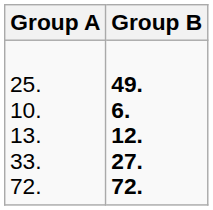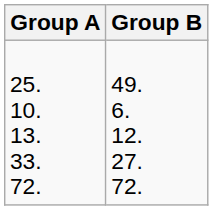25. 10. 13. 33. 72. | Group B: bold -> normal
